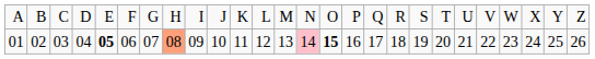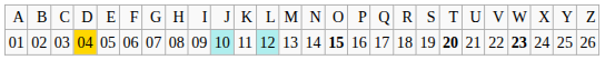01 | column 4: no background -> gold background
01 | column 5: bold -> normal
01 | column 8: lightsalmon background -> no background
01 | column 10: no background -> paleturquoise background
01 | column 12: no background -> paleturquoise background
01 | column 14: pink background -> no background
01 | column 20: normal -> bold
01 | column 23: normal -> bold
